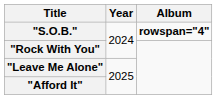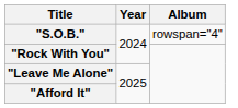"S.O.B." | Album: bold -> normal
